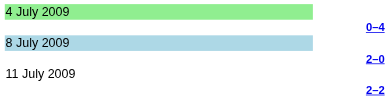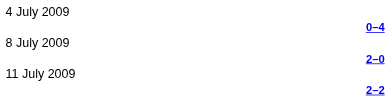4 July 2009 | column 1: lightgreen background -> no background
8 July 2009 | column 1: lightblue background -> no background
